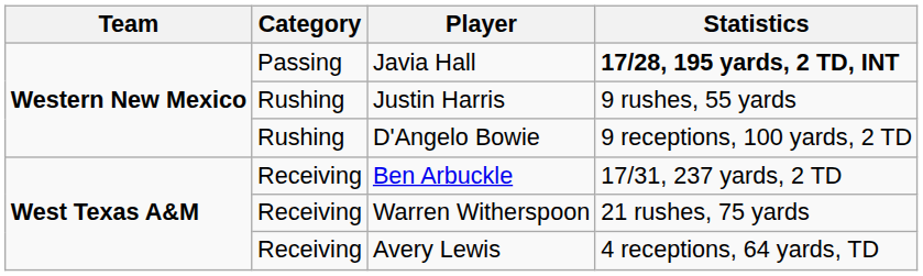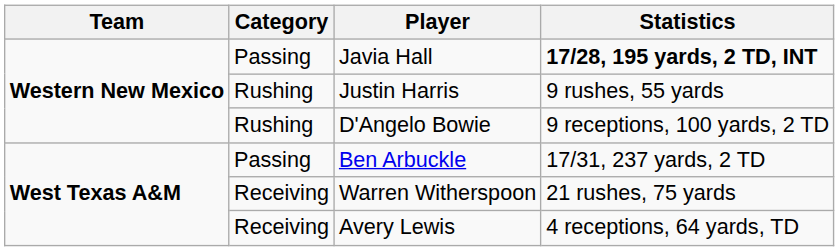Ben Arbuckle | Category: Receiving -> Passing
